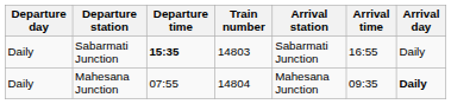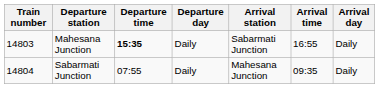columns swapped: Train number <-> Departure day
row 2 | Departure station: Sabarmati Junction -> Mahesana Junction
row 3 | Departure station: Mahesana Junction -> Sabarmati Junction
row 3 | Arrival day: bold -> normal
